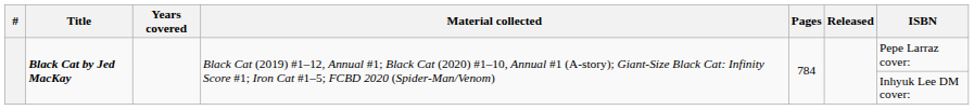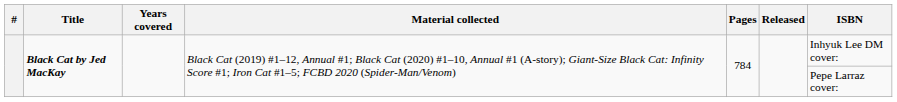row 2 | ISBN: Pepe Larraz cover: -> Inhyuk Lee DM cover:
row 3 | ISBN: Inhyuk Lee DM cover: -> Pepe Larraz cover:
